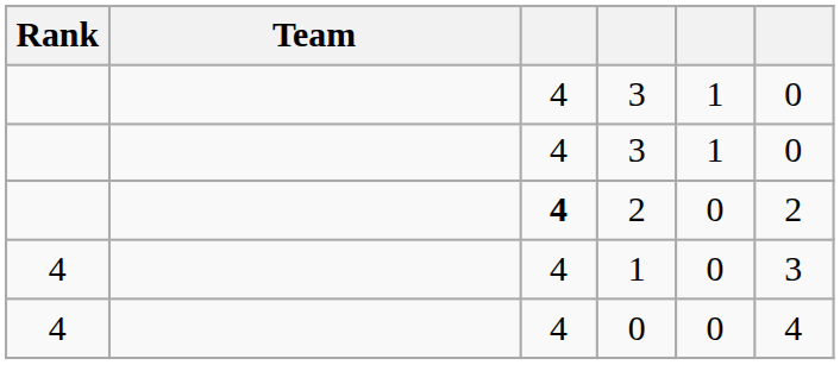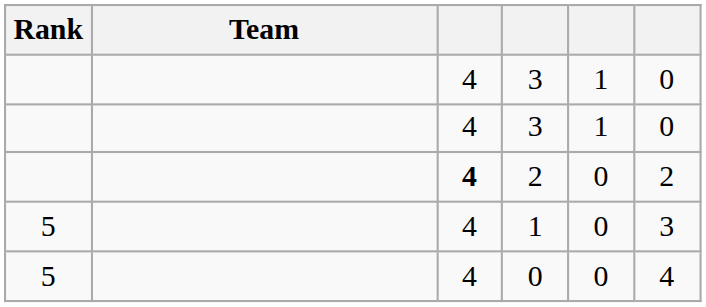row 5 | Rank: 4 -> 5
row 6 | Rank: 4 -> 5
